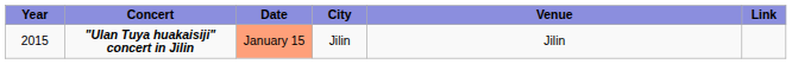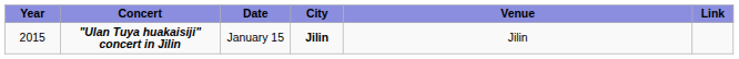"Ulan Tuya huakaisiji" concert in Jilin | Date: lightsalmon background -> no background
"Ulan Tuya huakaisiji" concert in Jilin | City: normal -> bold
